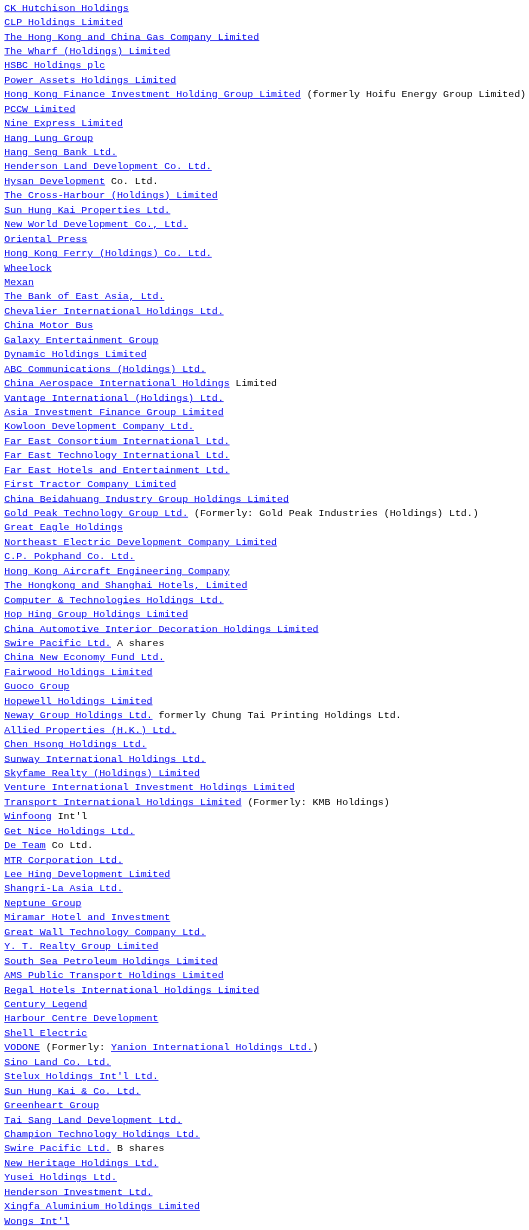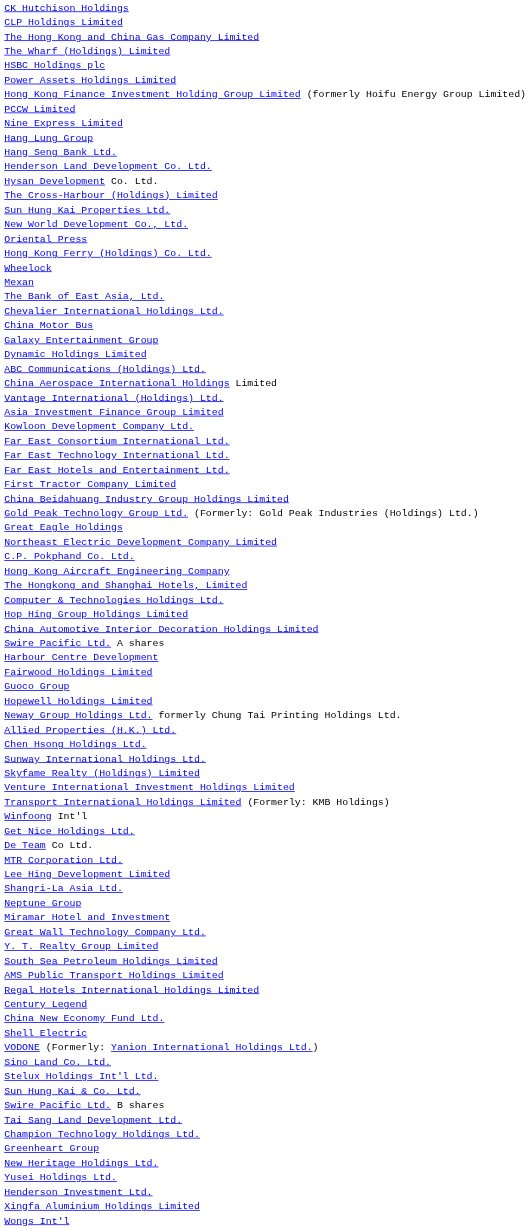row 46 | column 1: China New Economy Fund Ltd. -> Harbour Centre Development
row 71 | column 1: Harbour Centre Development -> China New Economy Fund Ltd.
row 77 | column 1: Greenheart Group -> Swire Pacific Ltd. B shares
row 80 | column 1: Swire Pacific Ltd. B shares -> Greenheart Group
